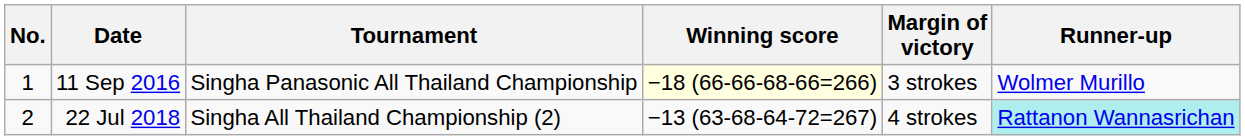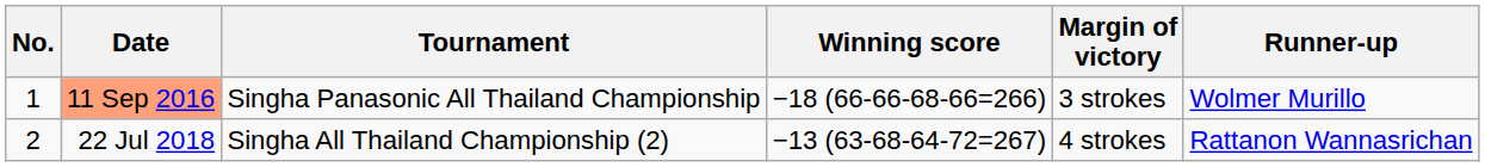row 2 | Date: no background -> lightsalmon background
row 2 | Winning score: lightyellow background -> no background
row 3 | Runner-up: paleturquoise background -> no background
